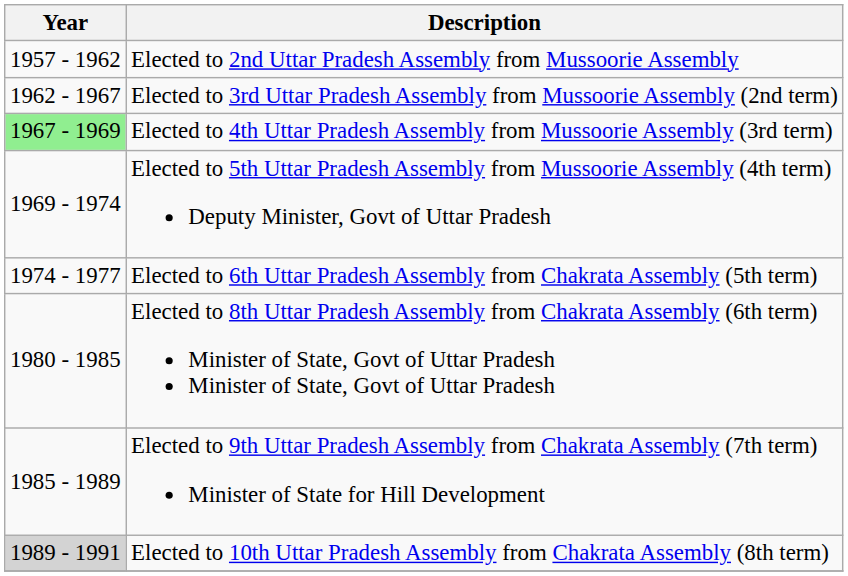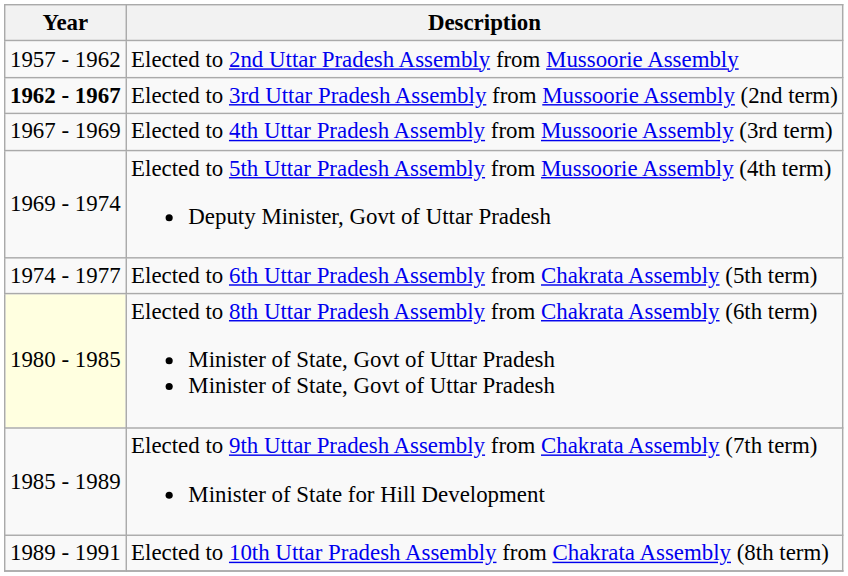row 3 | Year: normal -> bold
row 4 | Year: lightgreen background -> no background
row 7 | Year: no background -> lightyellow background
row 9 | Year: lightgrey background -> no background
